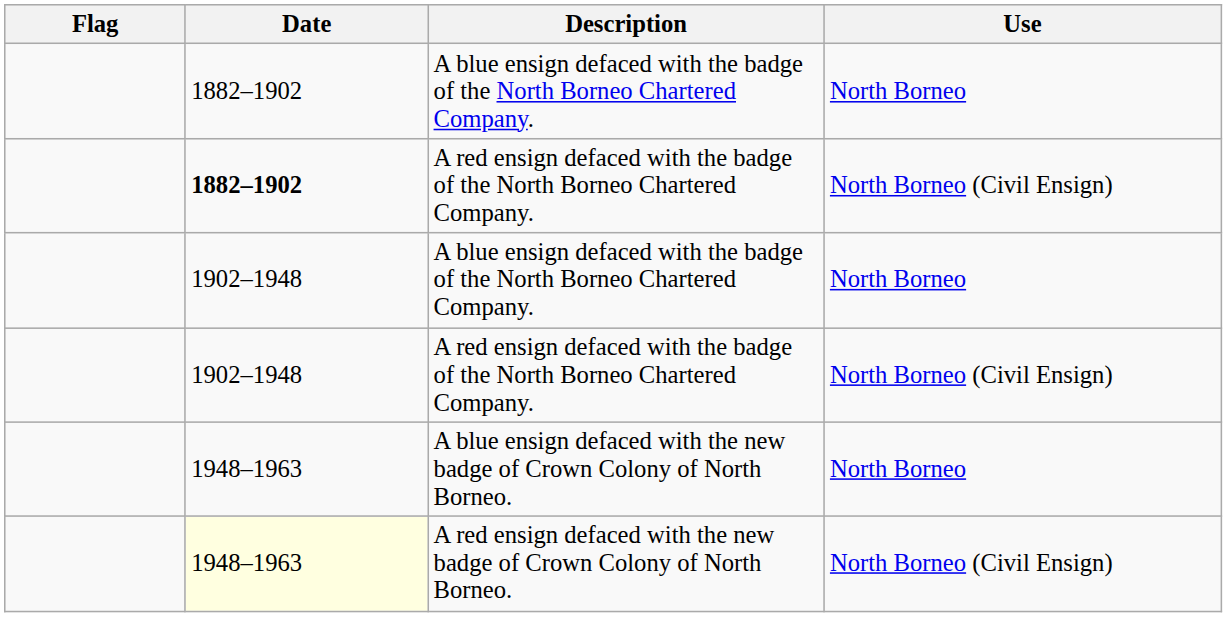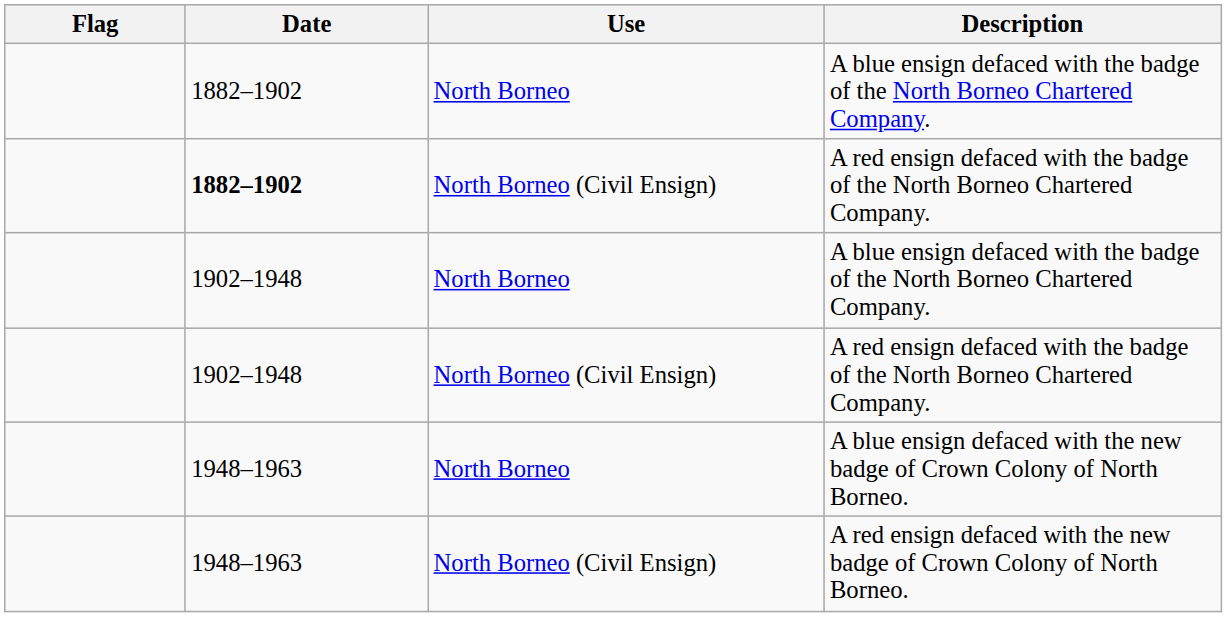columns swapped: Use <-> Description
row 7 | Date: lightyellow background -> no background
